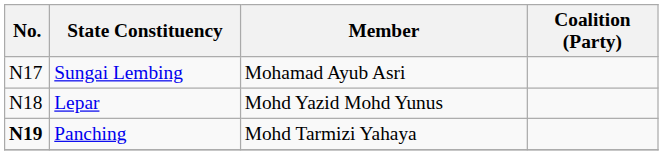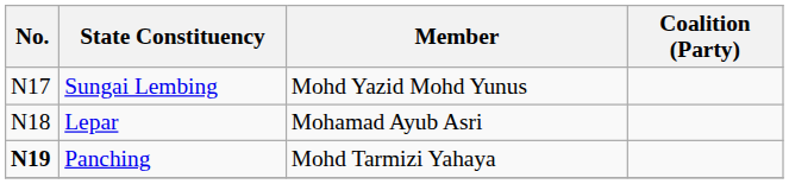Sungai Lembing | Member: Mohamad Ayub Asri -> Mohd Yazid Mohd Yunus
Lepar | Member: Mohd Yazid Mohd Yunus -> Mohamad Ayub Asri
